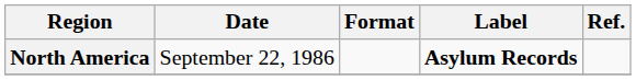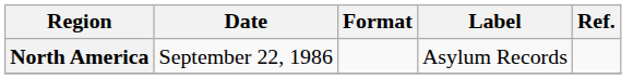North America | Label: bold -> normal
